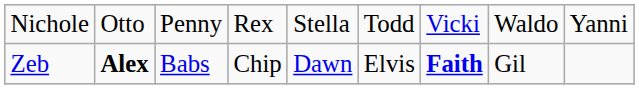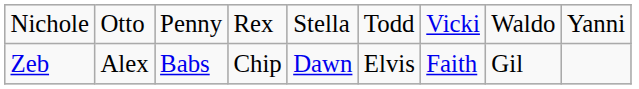Zeb | column 2: bold -> normal
Zeb | column 7: bold -> normal
